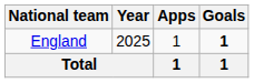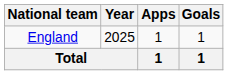England | Goals: bold -> normal
